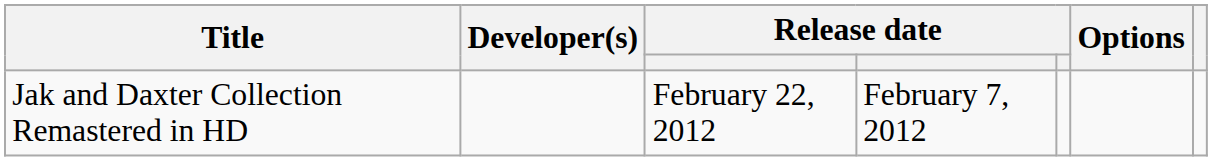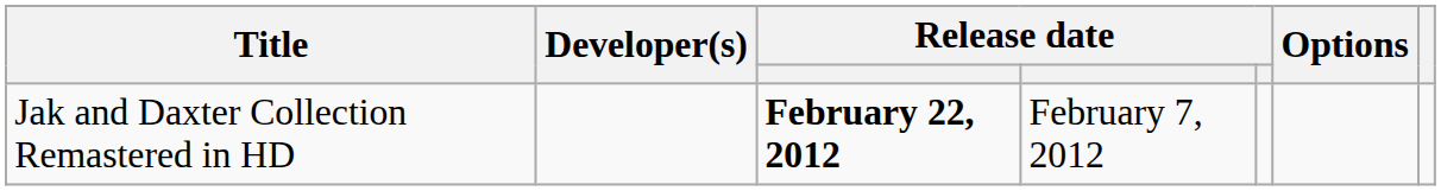Jak and Daxter Collection Remastered in HD | column 3: normal -> bold
